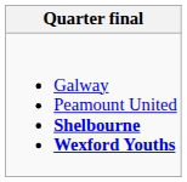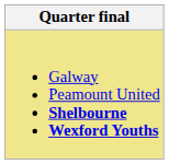row 2 | column 1: no background -> khaki background
